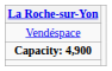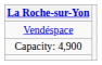Capacity: 4,900 | La Roche-sur-Yon: bold -> normal
